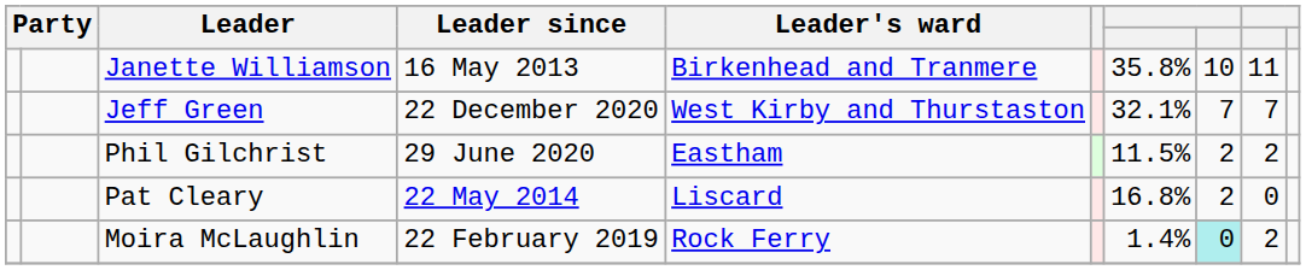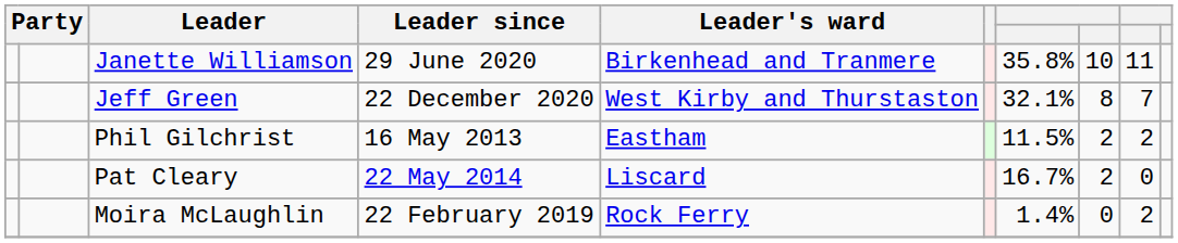Janette Williamson | Leader since: 16 May 2013 -> 29 June 2020
Jeff Green | column 8: 7 -> 8
Phil Gilchrist | Leader since: 29 June 2020 -> 16 May 2013
Pat Cleary | column 7: 16.8% -> 16.7%
Moira McLaughlin | column 8: paleturquoise background -> no background
